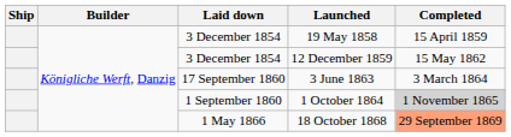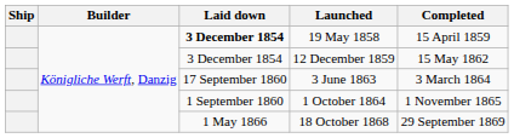19 May 1858 | Laid down: normal -> bold
1 October 1864 | Completed: lightgrey background -> no background
18 October 1868 | Completed: lightsalmon background -> no background
